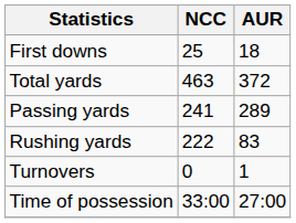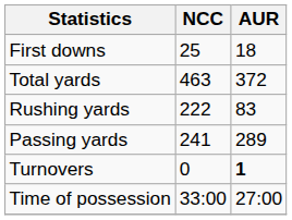rows swapped: Rushing yards <-> Passing yards
Turnovers | AUR: normal -> bold
